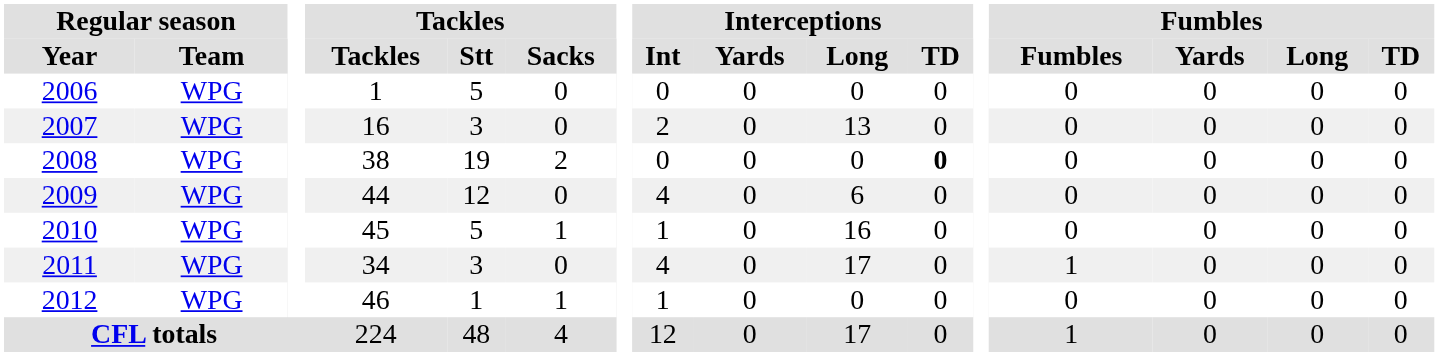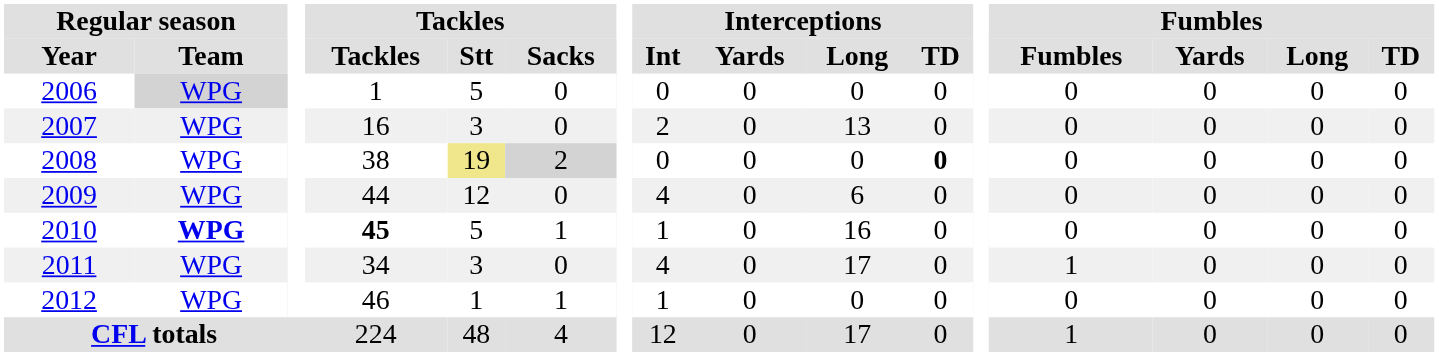2006 | Regular season / Team: no background -> lightgrey background
2008 | Tackles / Stt: no background -> khaki background
2008 | Tackles / Sacks: no background -> lightgrey background
2010 | Regular season / Team: normal -> bold
2010 | Tackles: normal -> bold
